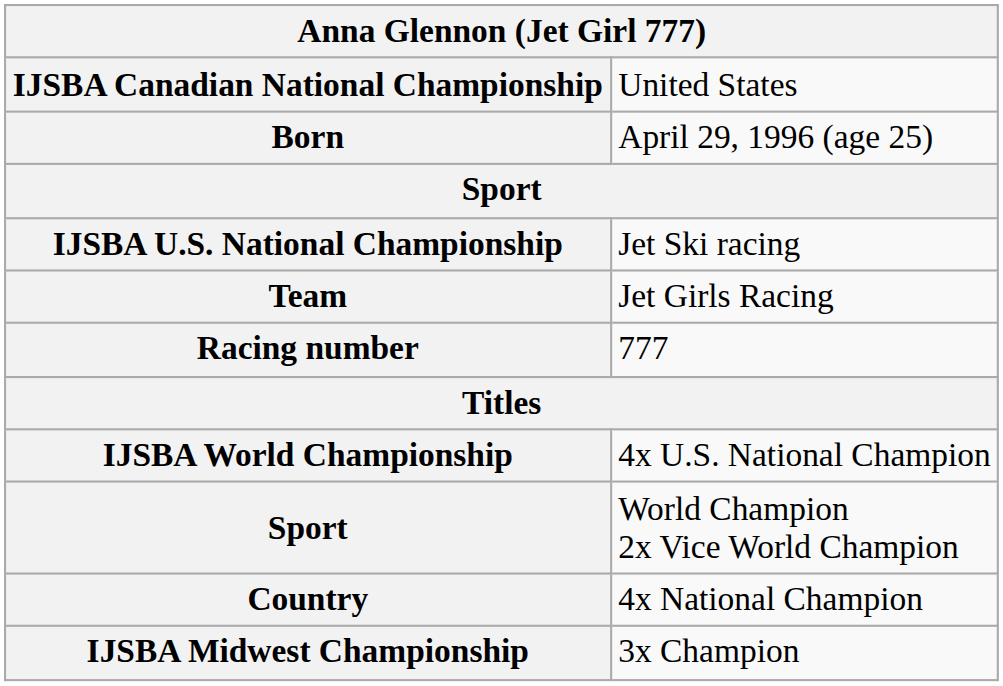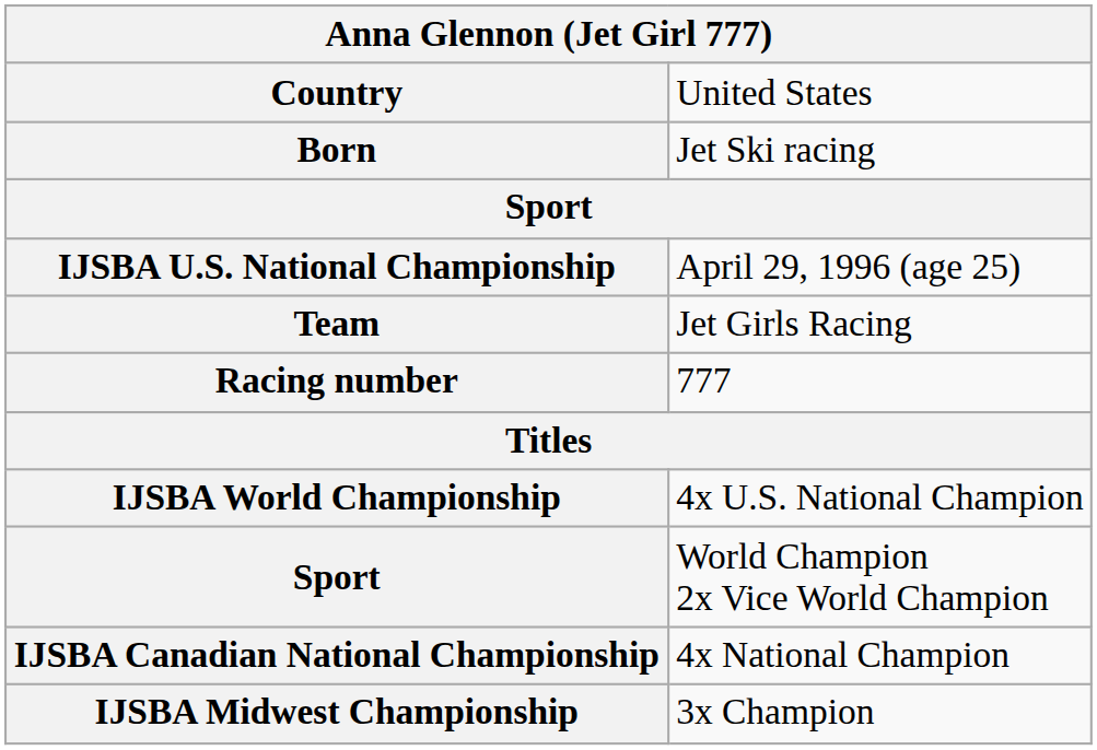row 2 | column 1: IJSBA Canadian National Championship -> Country
row 3 | column 2: April 29, 1996 (age 25) -> Jet Ski racing
row 5 | column 2: Jet Ski racing -> April 29, 1996 (age 25)
row 11 | column 1: Country -> IJSBA Canadian National Championship
